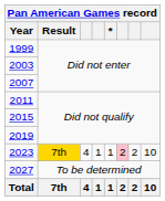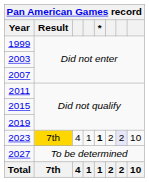2023 | *: normal -> bold
2023 | column 6: pink background -> no background
2023 | column 7: no background -> lavender background
